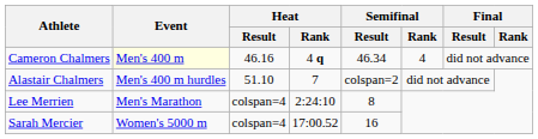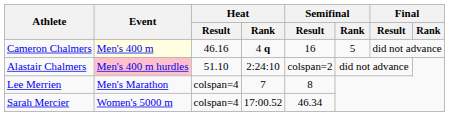Cameron Chalmers | Semifinal / Result: 46.34 -> 16
Cameron Chalmers | Semifinal / Rank: 4 -> 5
Alastair Chalmers | Event: no background -> pink background
Alastair Chalmers | Heat / Rank: 7 -> 2:24:10
Lee Merrien | Heat / Rank: 2:24:10 -> 7
Sarah Mercier | Semifinal / Result: 16 -> 46.34
